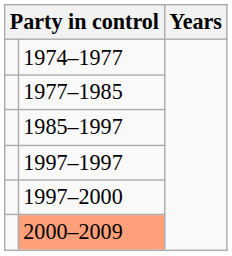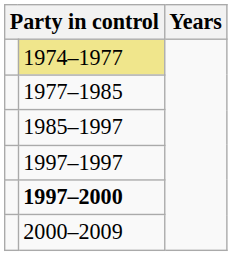1974–1977 | column 2: no background -> khaki background
1997–2000 | column 2: normal -> bold
2000–2009 | column 2: lightsalmon background -> no background
